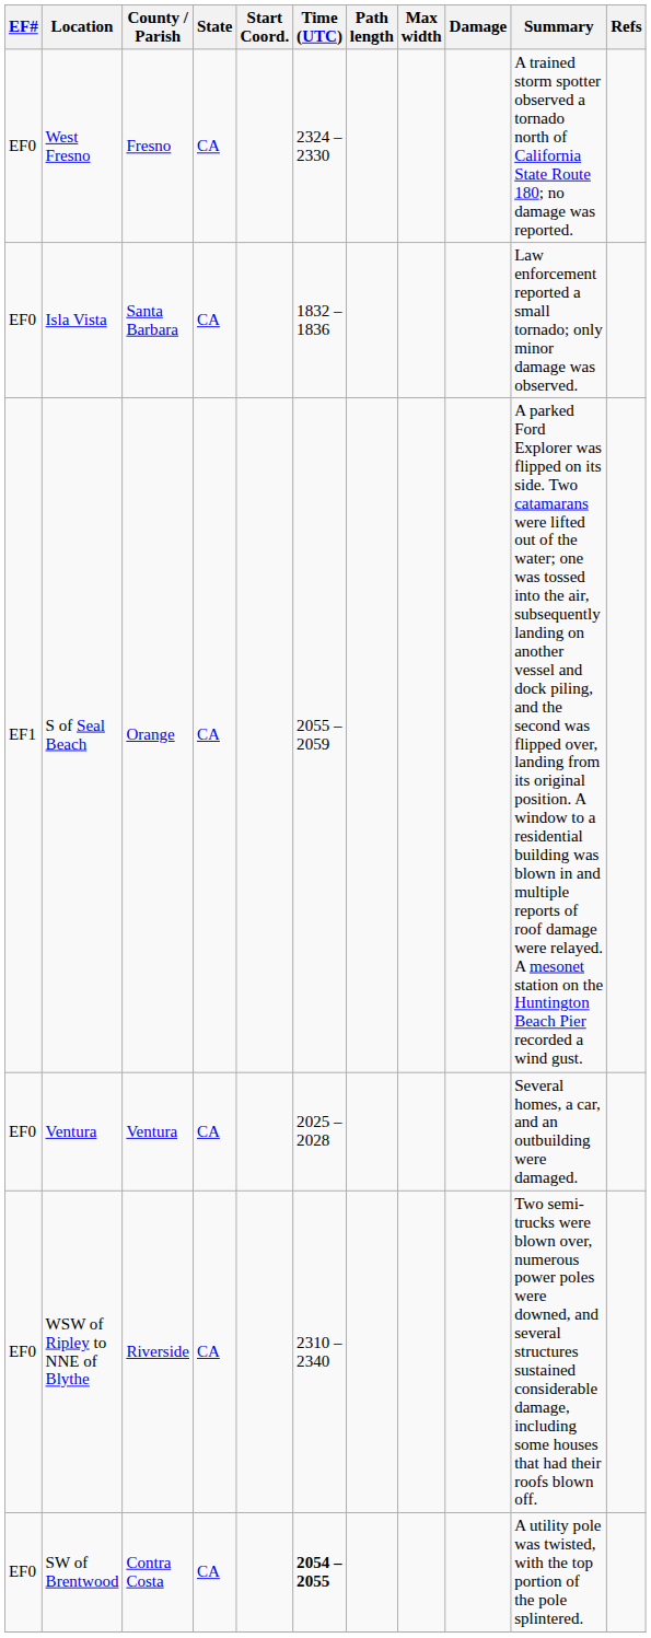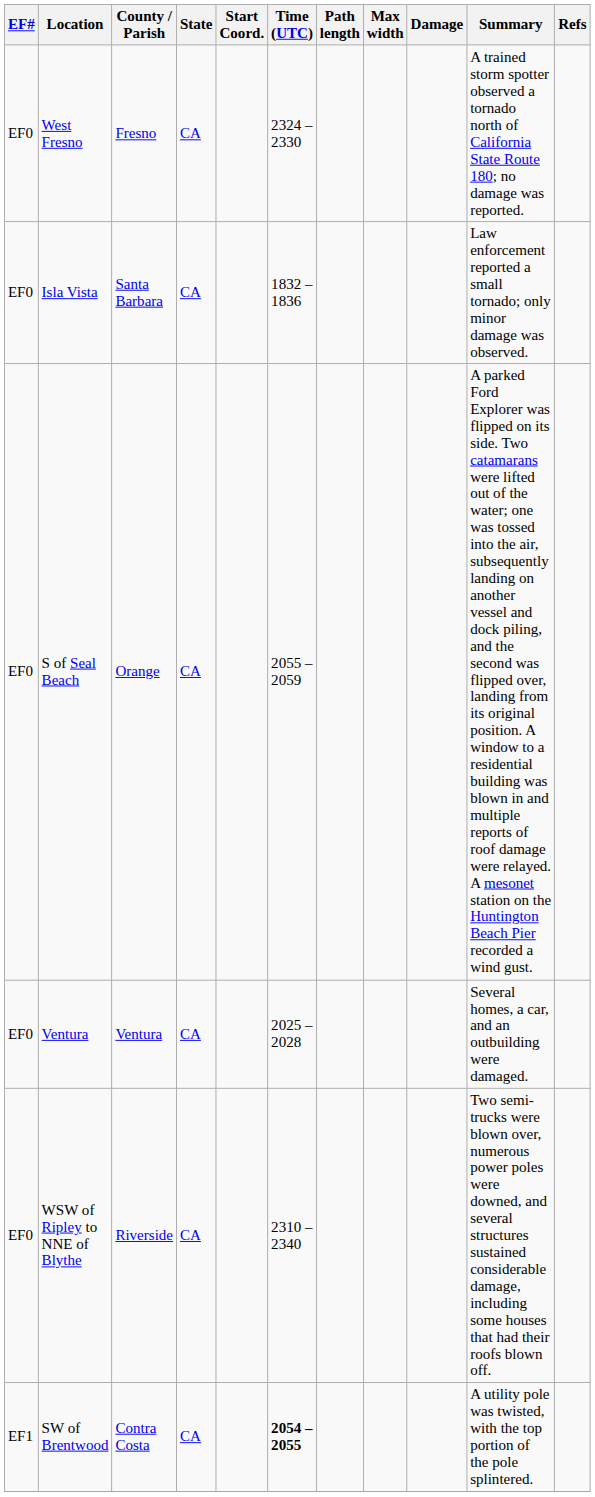S of Seal Beach | EF#: EF1 -> EF0
SW of Brentwood | EF#: EF0 -> EF1
